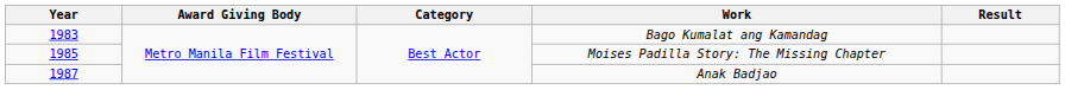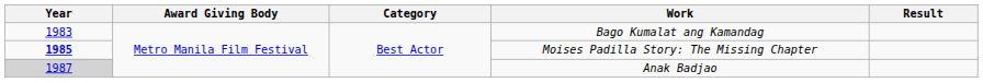Moises Padilla Story: The Missing Chapter | Year: normal -> bold
Anak Badjao | Year: no background -> lightgrey background
